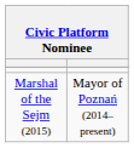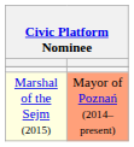Marshal of the Sejm (2015) | column 1: no background -> lightyellow background
Marshal of the Sejm (2015) | column 2: no background -> lightsalmon background
